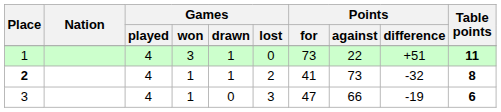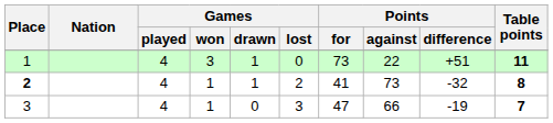row 5 | Table points: 6 -> 7
